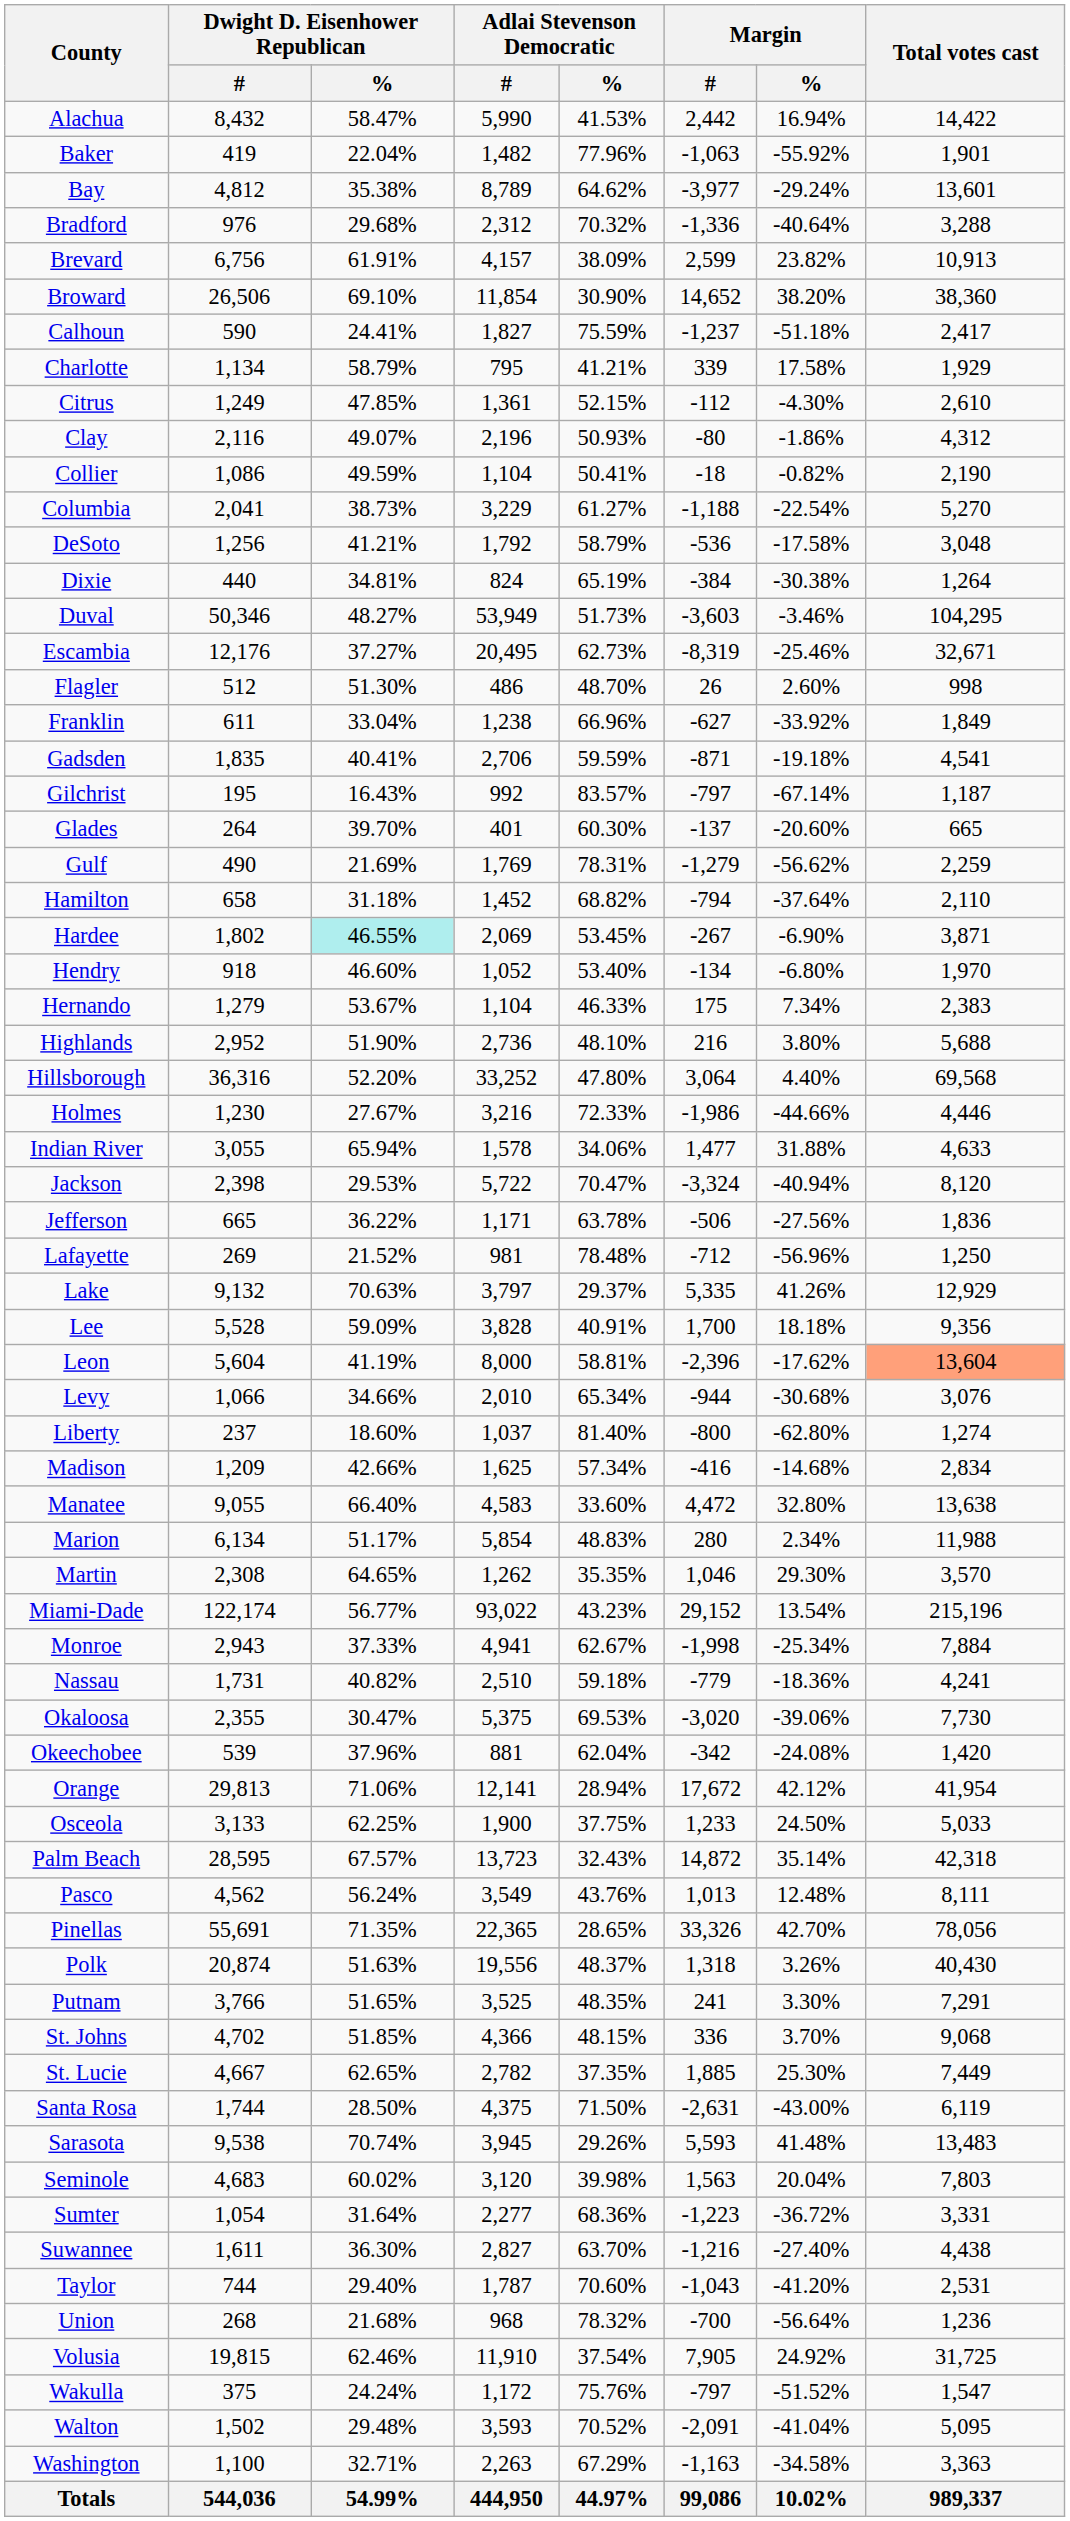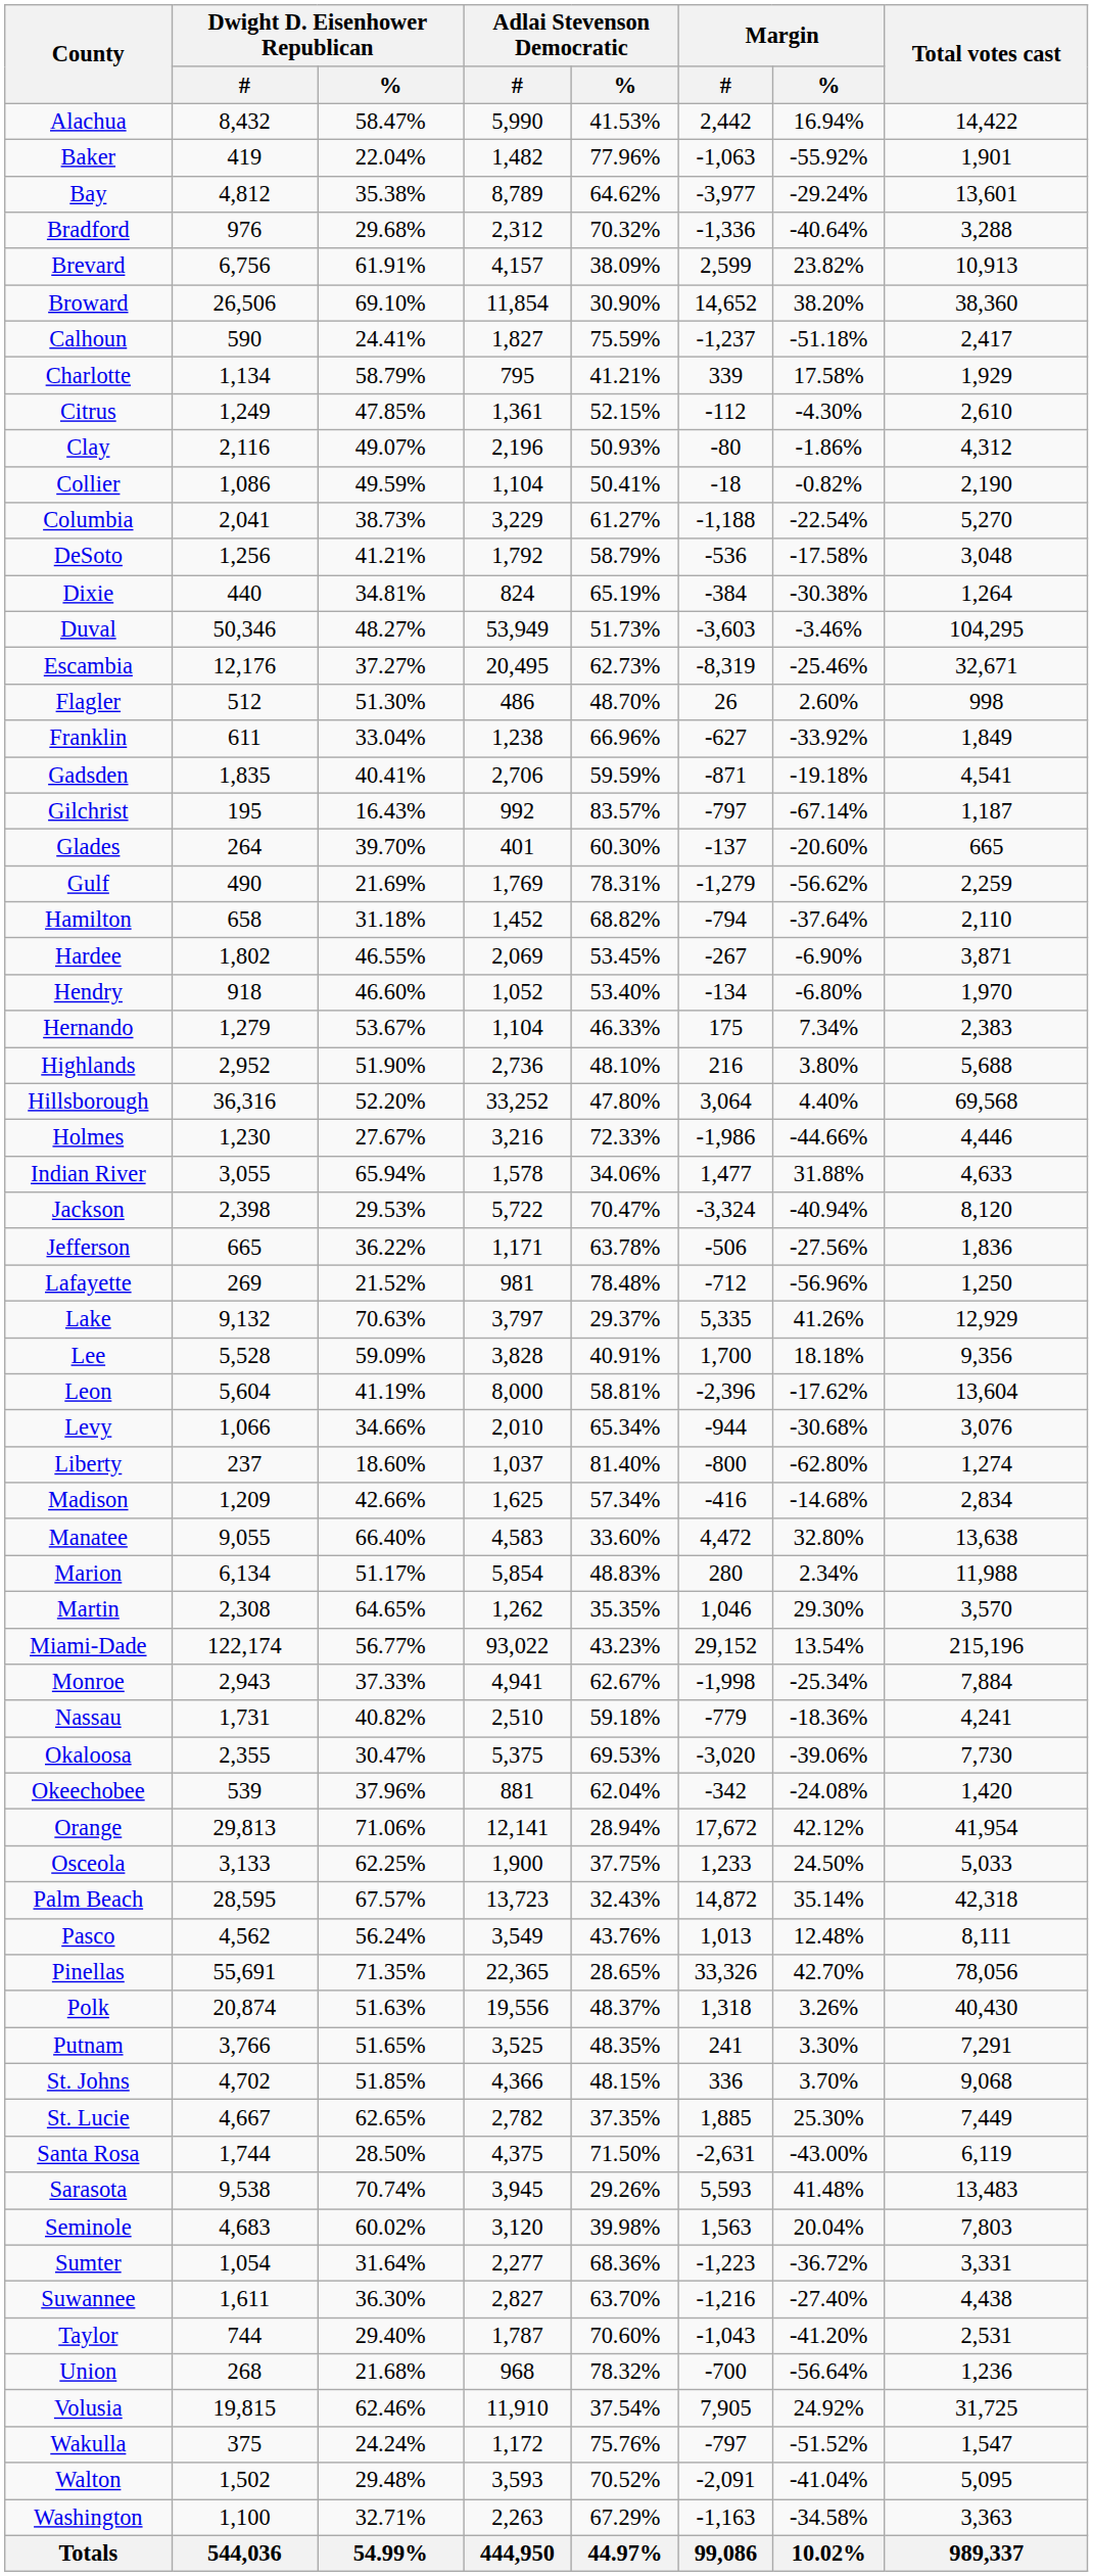Hardee | Dwight D. Eisenhower Republican / %: paleturquoise background -> no background
Leon | Total votes cast: lightsalmon background -> no background
